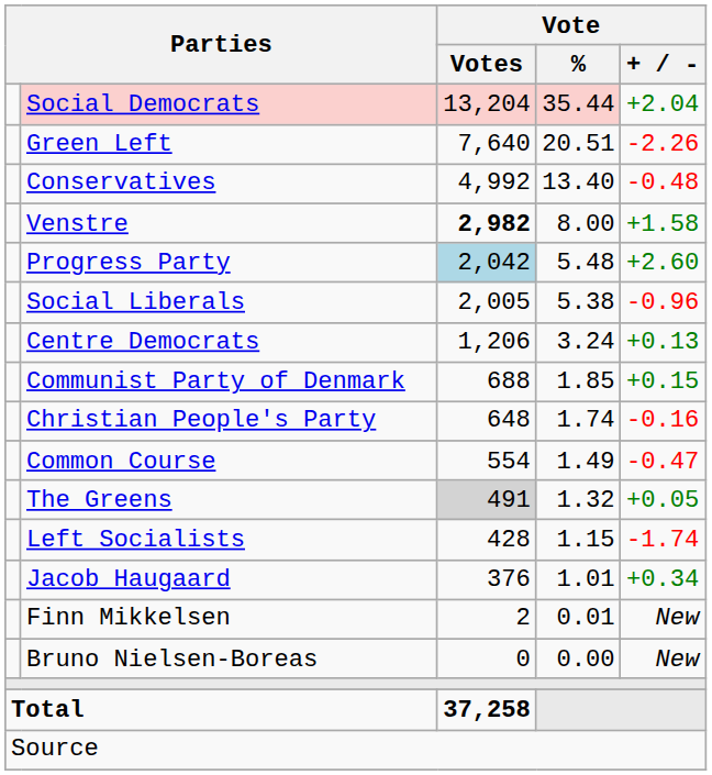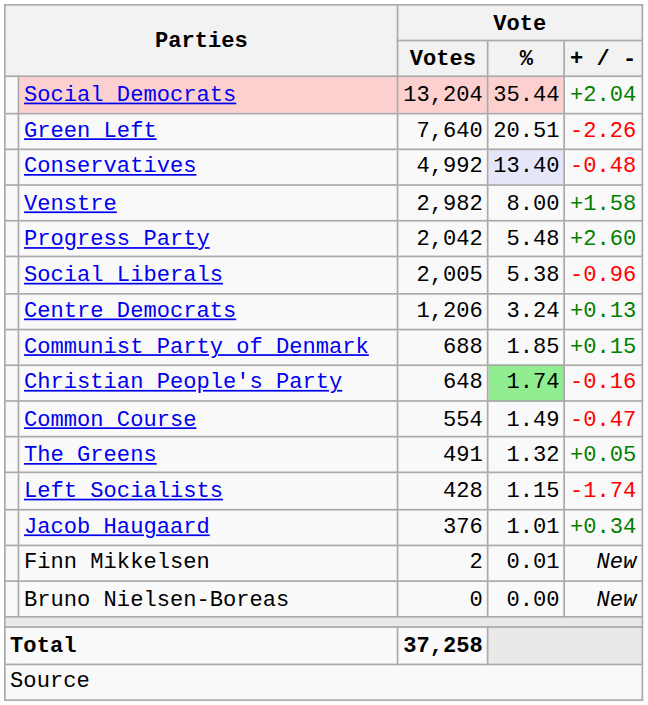Conservatives | Vote / %: no background -> lavender background
Venstre | Vote / Votes: bold -> normal
Progress Party | Vote / Votes: lightblue background -> no background
Christian People's Party | Vote / %: no background -> lightgreen background
The Greens | Vote / Votes: lightgrey background -> no background
